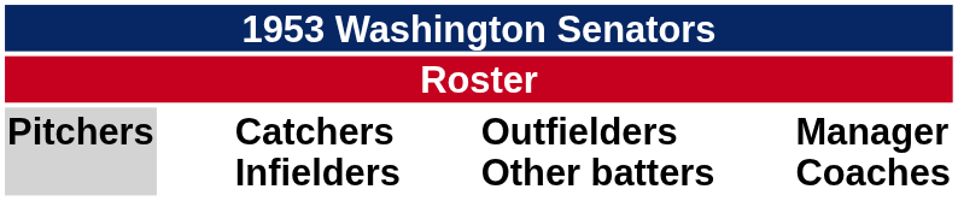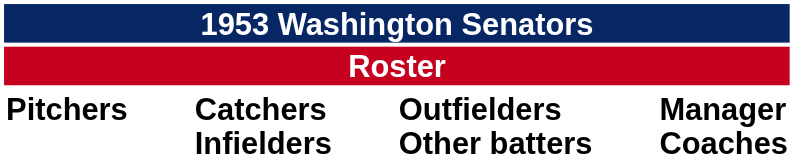Pitchers | column 1: lightgrey background -> no background
